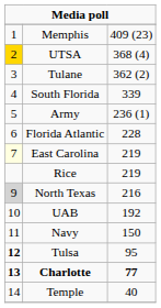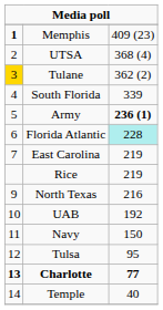Memphis | column 1: normal -> bold
UTSA | column 1: gold background -> no background
Tulane | column 1: no background -> gold background
Army | column 3: normal -> bold
Florida Atlantic | column 3: no background -> paleturquoise background
East Carolina | column 1: lightyellow background -> no background
North Texas | column 1: lightgrey background -> no background
Tulsa | column 1: bold -> normal
